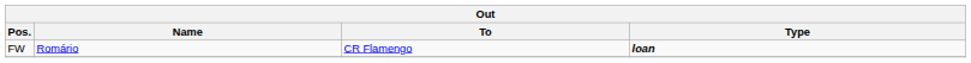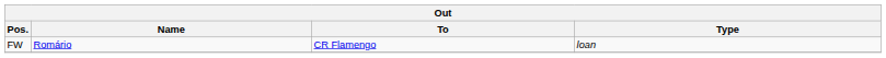FW | Type: bold -> normal
